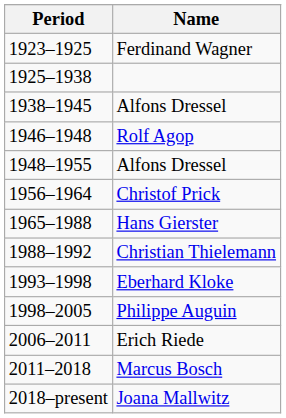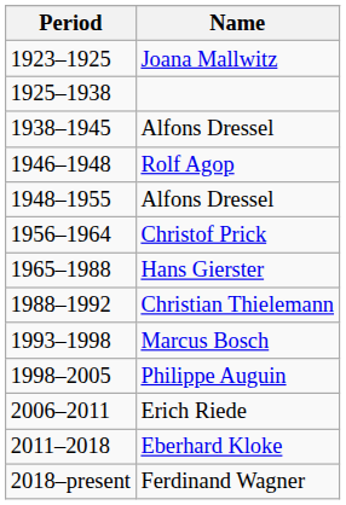row 2 | Name: Ferdinand Wagner -> Joana Mallwitz
row 10 | Name: Eberhard Kloke -> Marcus Bosch
row 13 | Name: Marcus Bosch -> Eberhard Kloke
row 14 | Name: Joana Mallwitz -> Ferdinand Wagner
